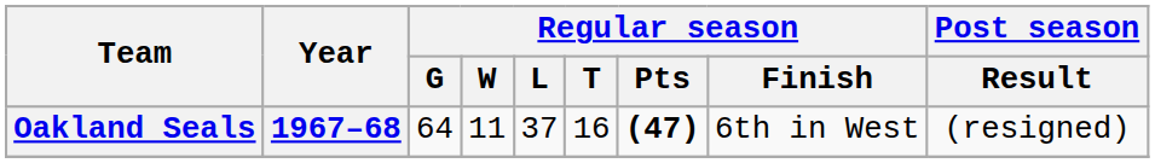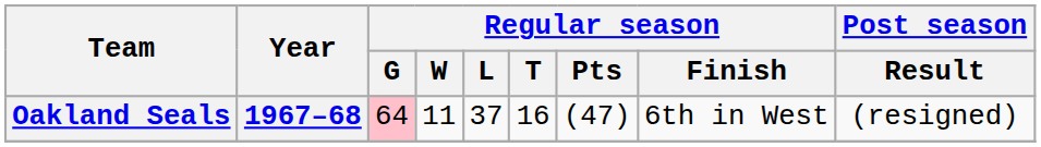Oakland Seals | Regular season / G: no background -> pink background
Oakland Seals | Regular season / Pts: bold -> normal
